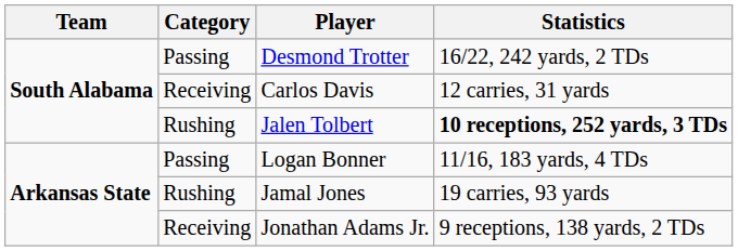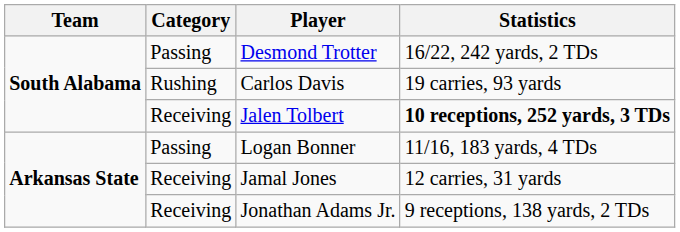Carlos Davis | Category: Receiving -> Rushing
Carlos Davis | Statistics: 12 carries, 31 yards -> 19 carries, 93 yards
Jalen Tolbert | Category: Rushing -> Receiving
Jamal Jones | Category: Rushing -> Receiving
Jamal Jones | Statistics: 19 carries, 93 yards -> 12 carries, 31 yards
